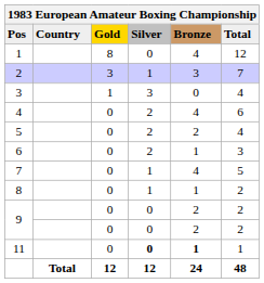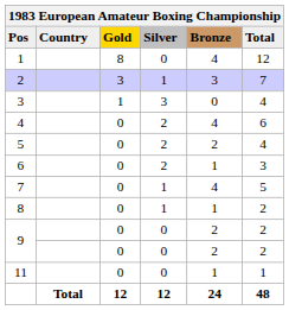11 | Silver: bold -> normal
11 | Bronze: bold -> normal
